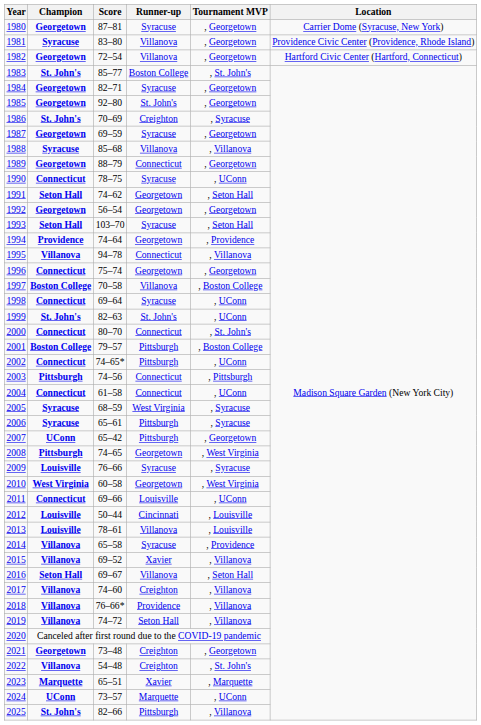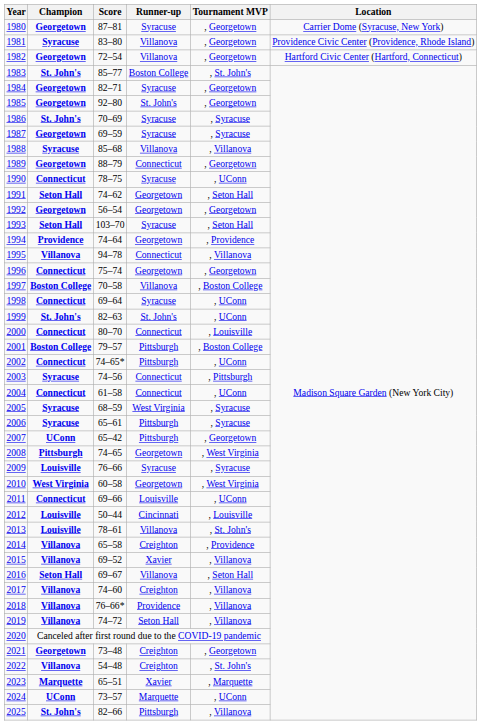1986 | Runner-up: Creighton -> Syracuse
1987 | Tournament MVP: , Georgetown -> , Syracuse
2000 | Tournament MVP: , St. John's -> , Louisville
2003 | Champion: Pittsburgh -> Syracuse
2013 | Tournament MVP: , Louisville -> , St. John's
2014 | Runner-up: Syracuse -> Creighton
